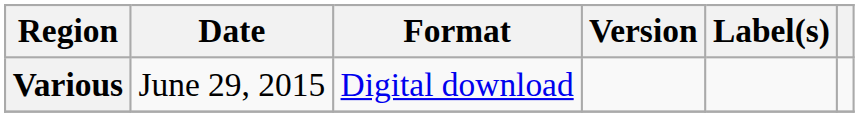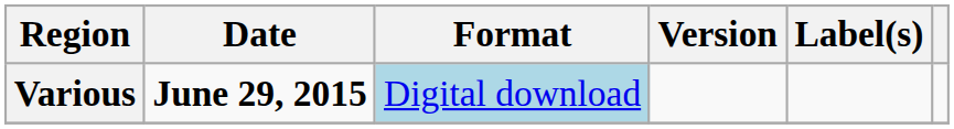Various | Date: normal -> bold
Various | Format: no background -> lightblue background
